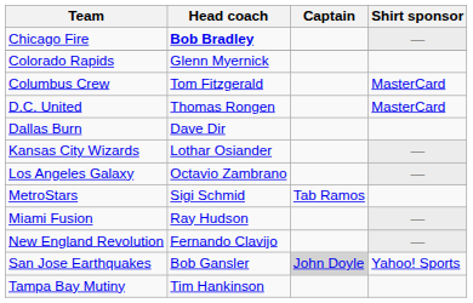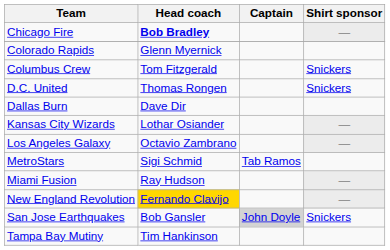Columbus Crew | Shirt sponsor: MasterCard -> Snickers
D.C. United | Shirt sponsor: MasterCard -> Snickers
New England Revolution | Head coach: no background -> gold background
San Jose Earthquakes | Shirt sponsor: Yahoo! Sports -> Snickers
